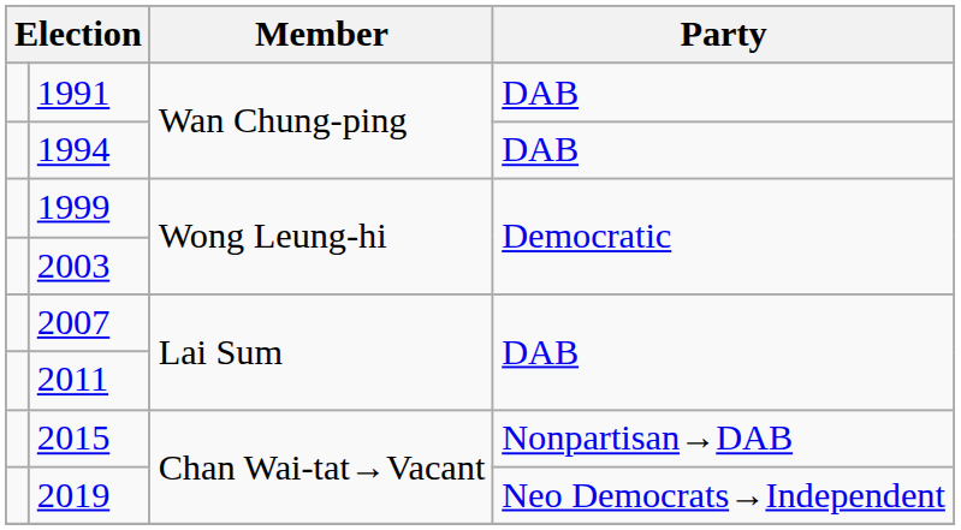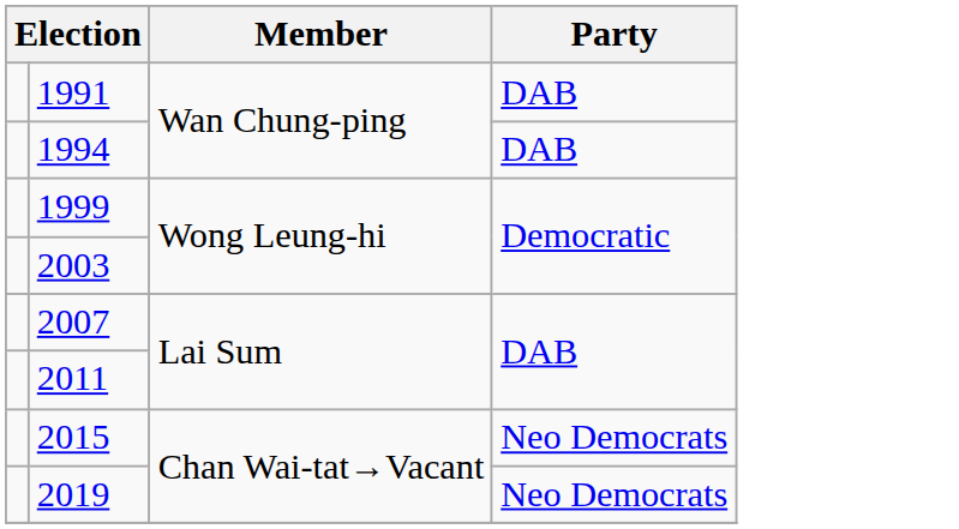2015 | Party: Nonpartisan→DAB -> Neo Democrats
2019 | Party: Neo Democrats→Independent -> Neo Democrats
